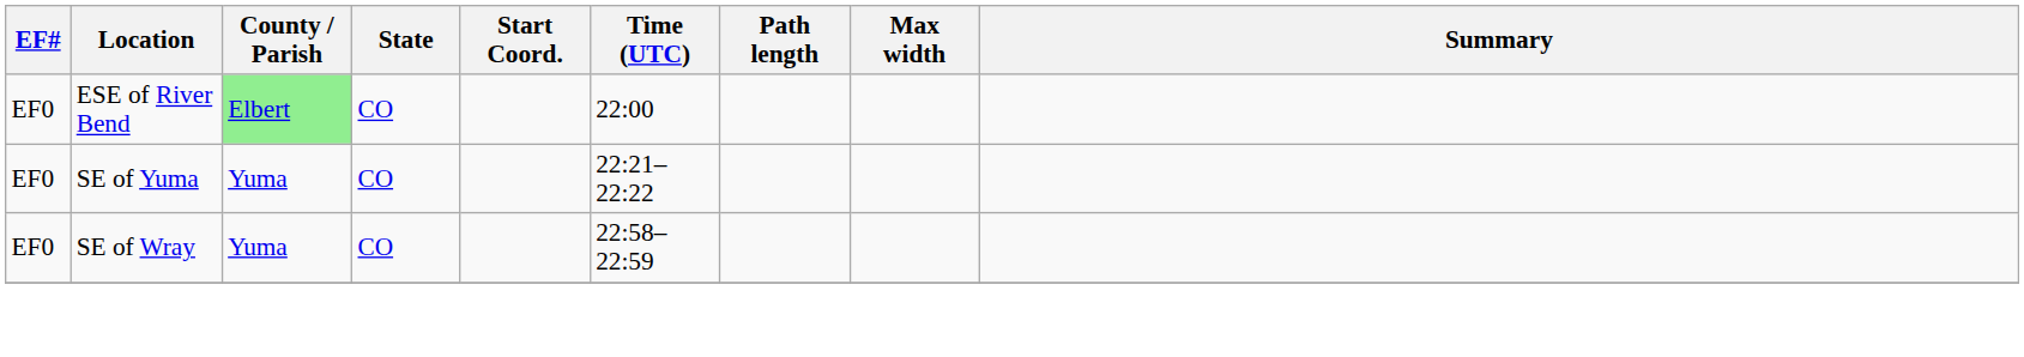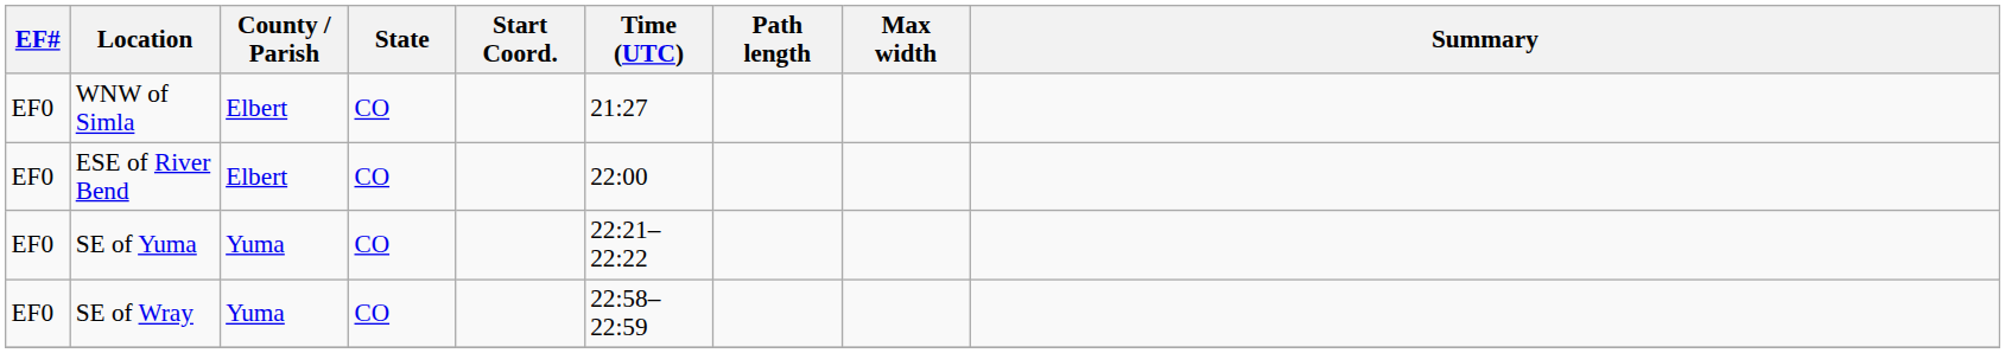+ row: EF0 | WNW of Simla | Elbert | CO | 21:27
ESE of River Bend | County / Parish: lightgreen background -> no background
